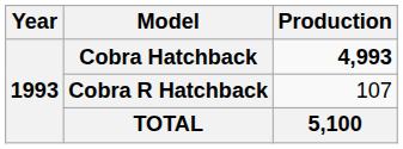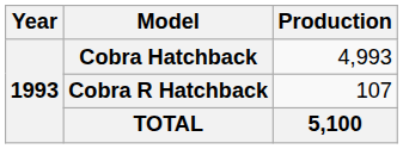Cobra Hatchback | Production: bold -> normal
